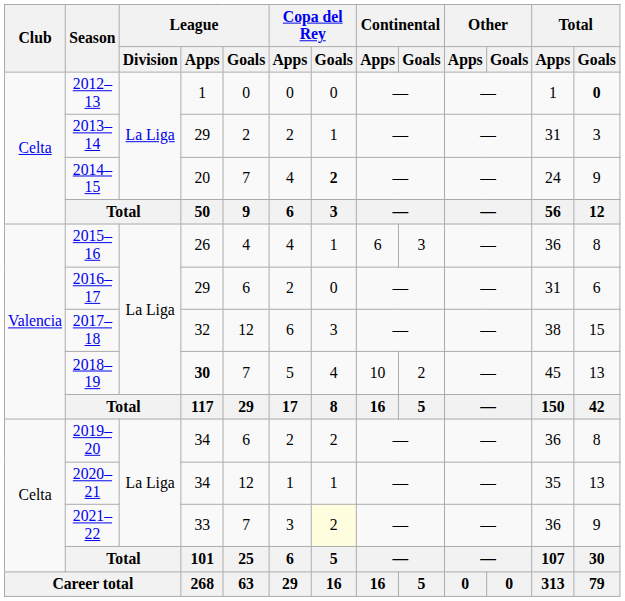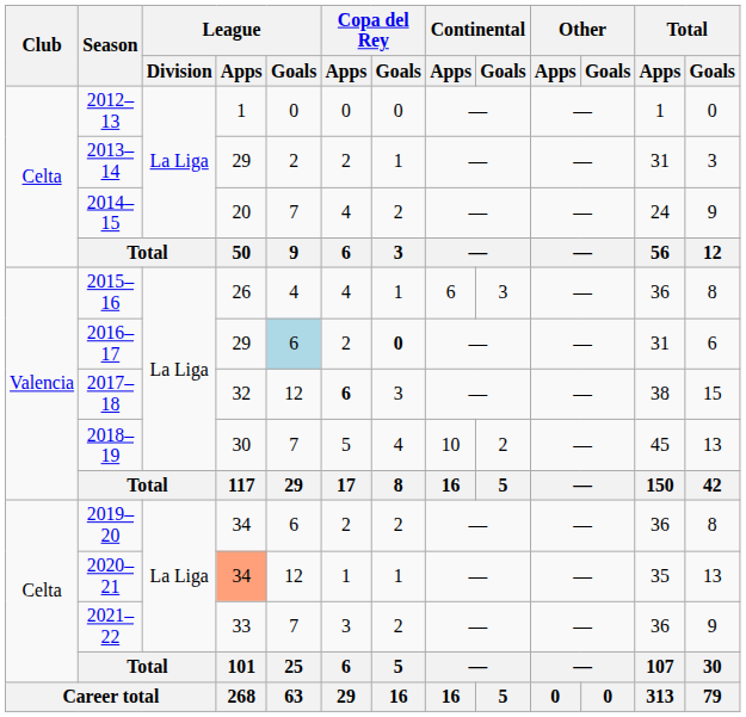2012–13 | Total / Goals: bold -> normal
2014–15 | Copa del Rey / Goals: bold -> normal
2016–17 | League / Goals: no background -> lightblue background
2016–17 | Copa del Rey / Goals: normal -> bold
2017–18 | Copa del Rey / Apps: normal -> bold
2018–19 | League / Apps: bold -> normal
2020–21 | League / Apps: no background -> lightsalmon background
2021–22 | Copa del Rey / Goals: lightyellow background -> no background
